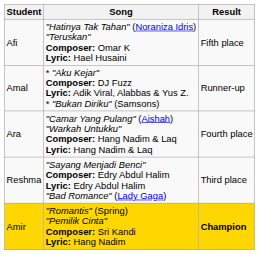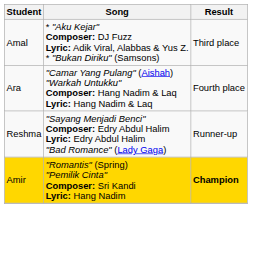- row: Afi | "Hatinya Tak Tahan" (Noraniza Idris) "Teruskan" Composer: Omar K Lyric: Hael Husaini | Fifth place
Amal | Result: Runner-up -> Third place
Reshma | Result: Third place -> Runner-up
